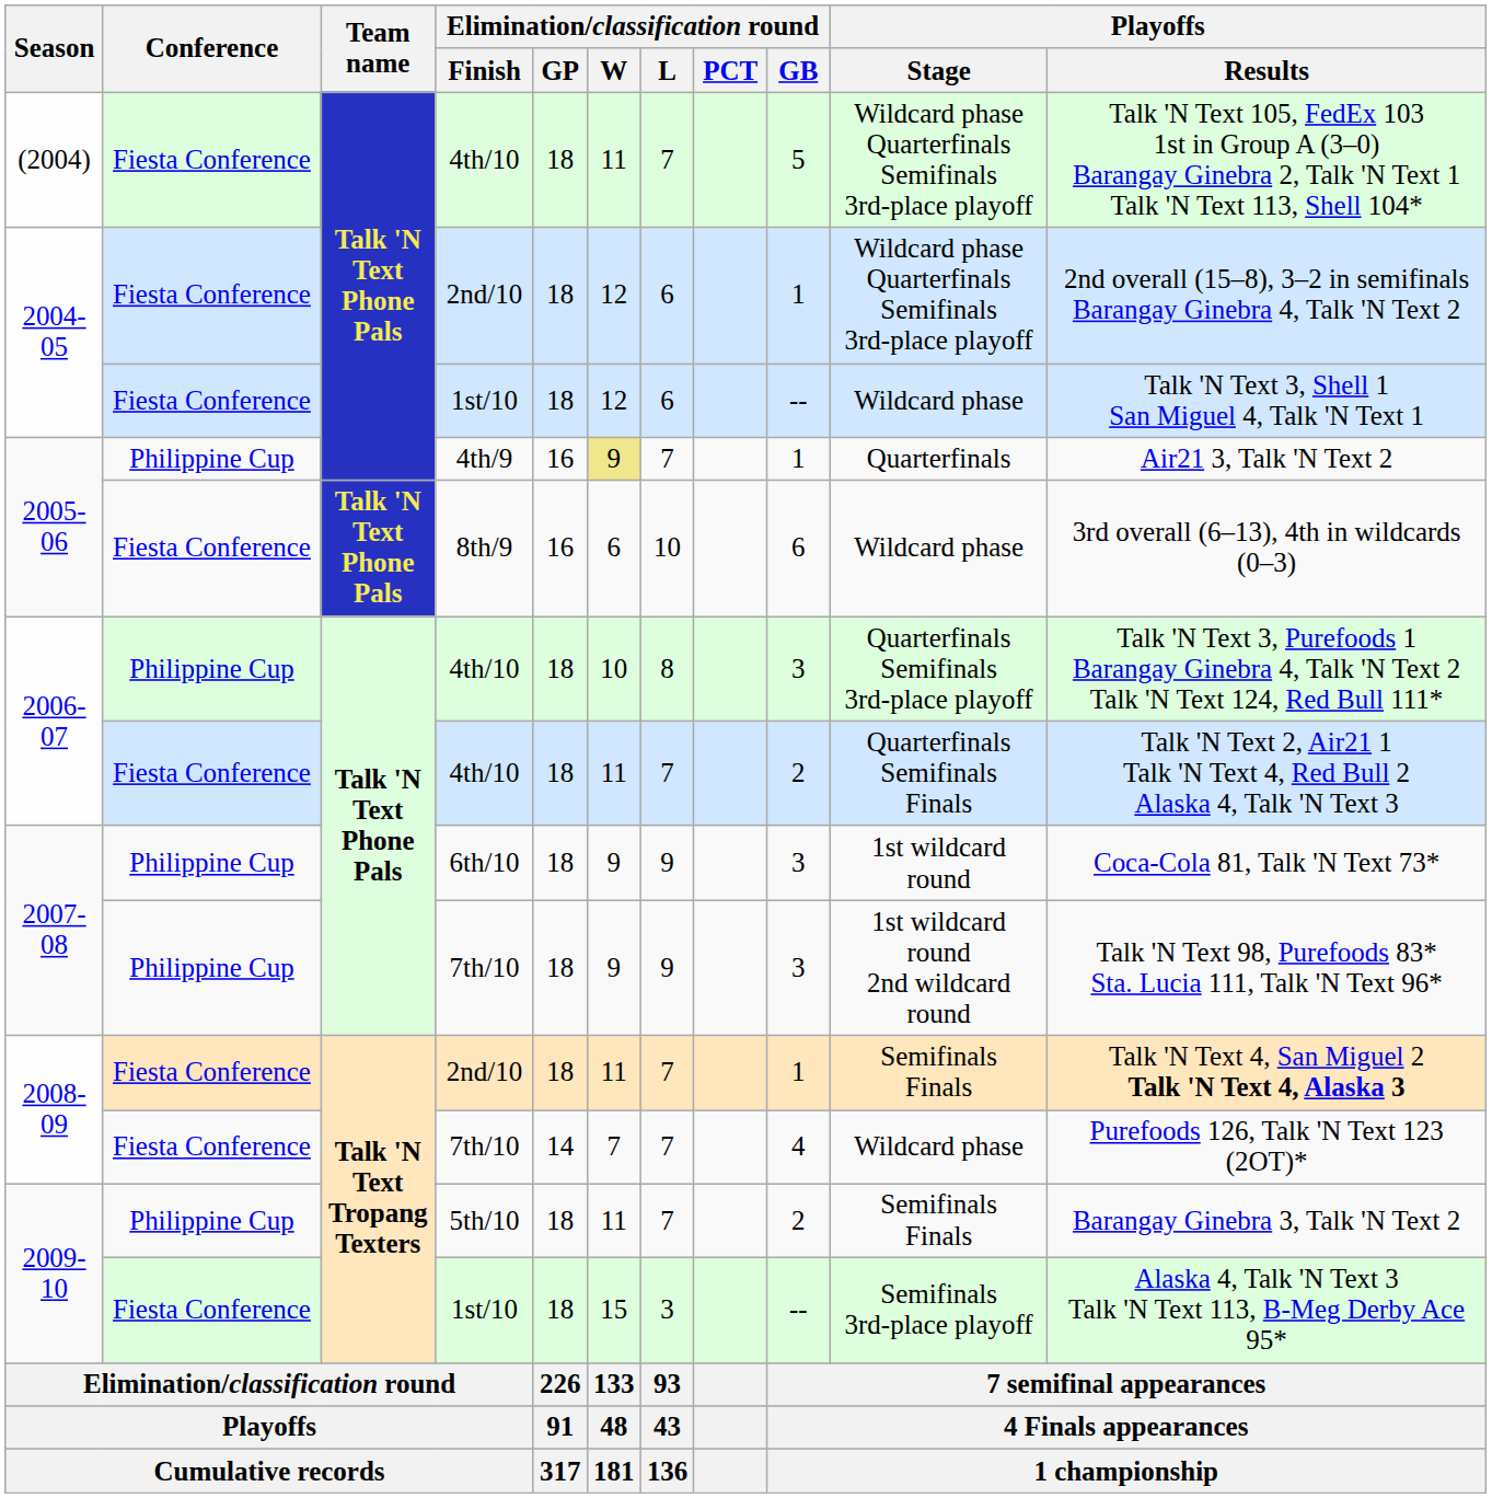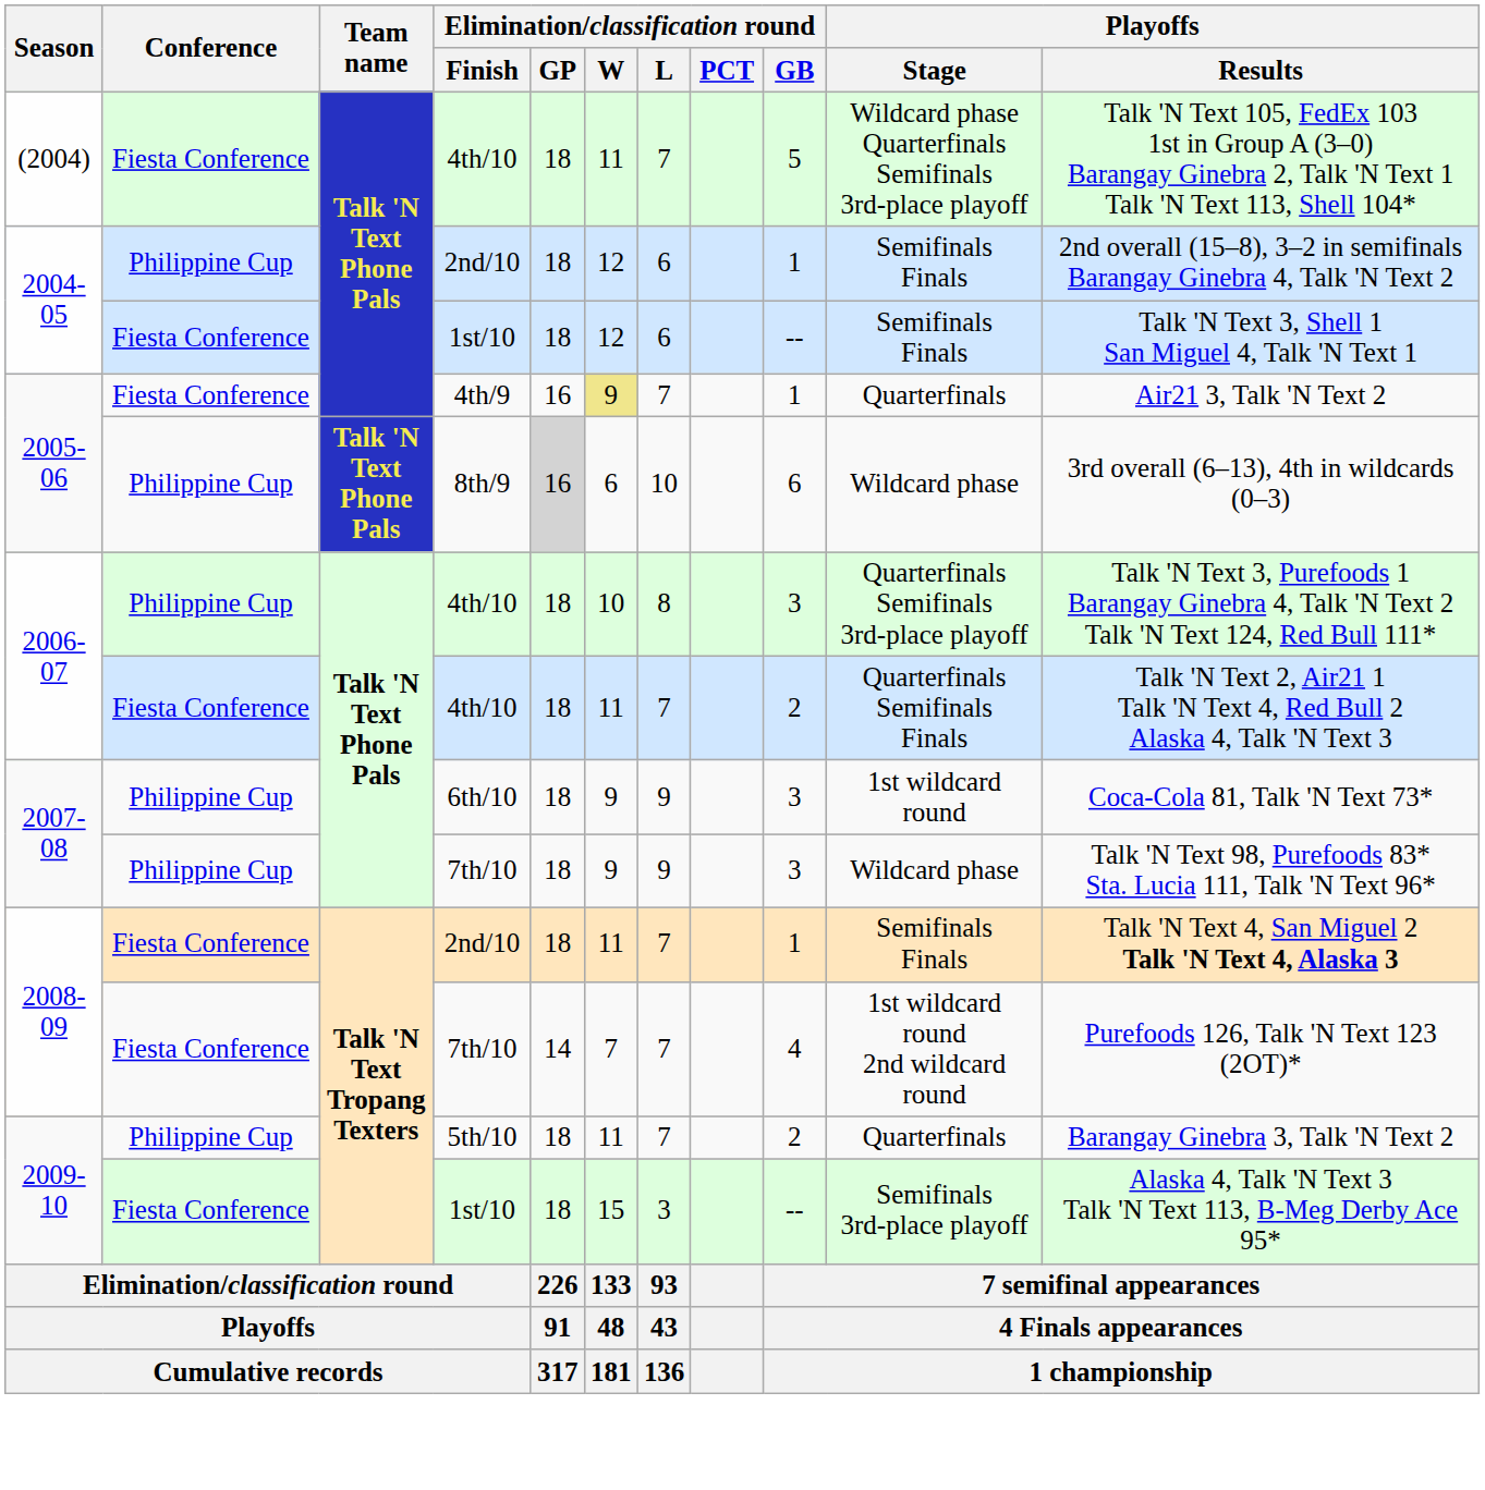2004-05 / 2nd/10 | Conference: Fiesta Conference -> Philippine Cup
2004-05 / 2nd/10 | Playoffs / Stage: Wildcard phase Quarterfinals Semifinals 3rd-place playoff -> Semifinals Finals
2004-05 / 1st/10 | Playoffs / Stage: Wildcard phase -> Semifinals Finals
4th/9 | Conference: Philippine Cup -> Fiesta Conference
8th/9 | Conference: Fiesta Conference -> Philippine Cup
8th/9 | Elimination/classification round / GP: no background -> lightgrey background
2007-08 / 7th/10 | Playoffs / Stage: 1st wildcard round 2nd wildcard round -> Wildcard phase
2008-09 / 7th/10 | Playoffs / Stage: Wildcard phase -> 1st wildcard round 2nd wildcard round
5th/10 | Playoffs / Stage: Semifinals Finals -> Quarterfinals
